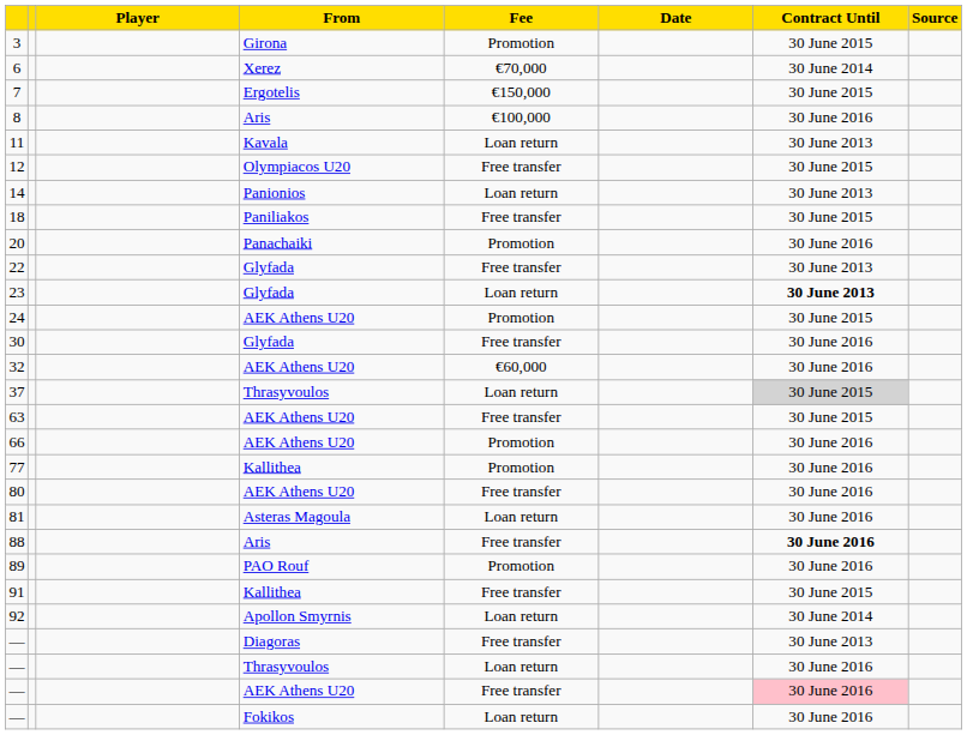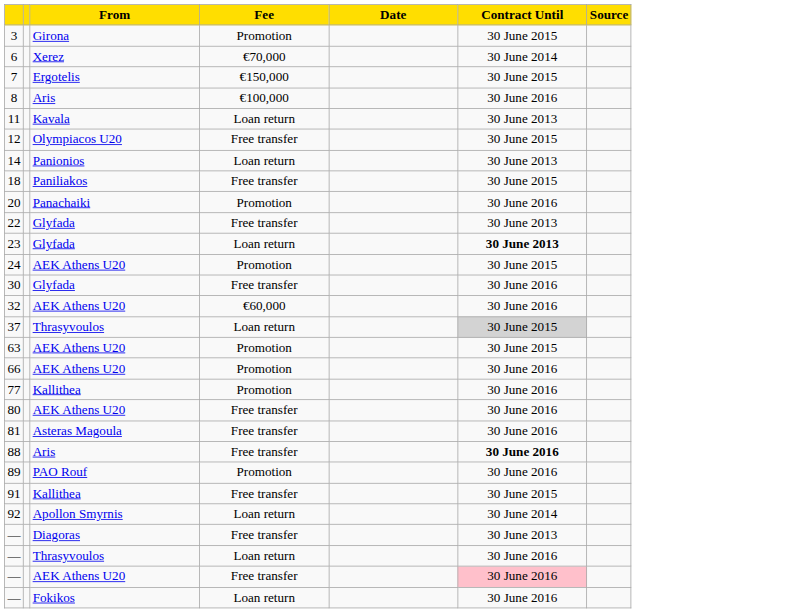- column: Player
63 | Fee: Free transfer -> Promotion
81 | Fee: Loan return -> Free transfer
